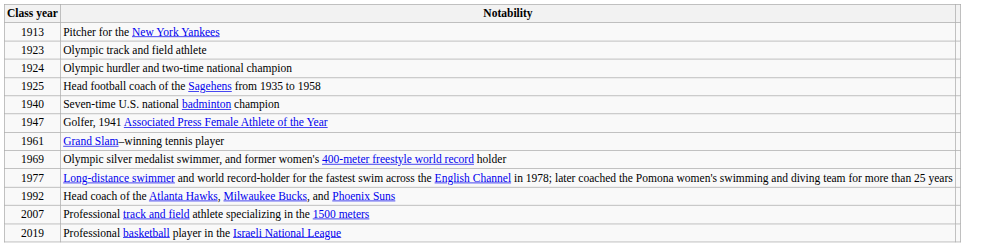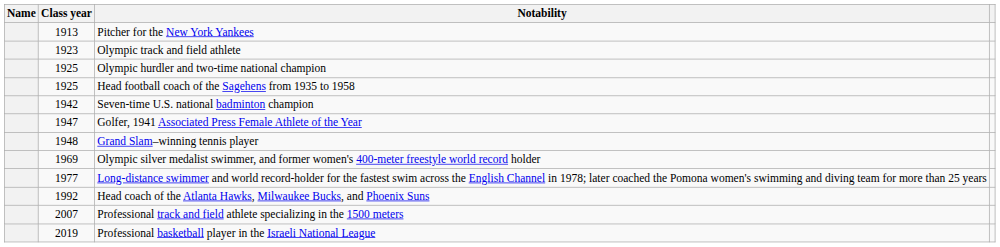+ column: Name
Olympic hurdler and two-time national champion | Class year: 1924 -> 1925
Seven-time U.S. national badminton champion | Class year: 1940 -> 1942
Grand Slam–winning tennis player | Class year: 1961 -> 1948
